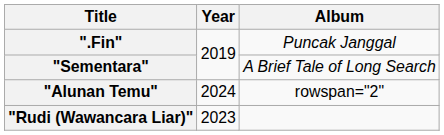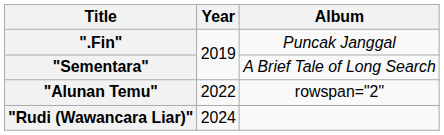"Alunan Temu" | Year: 2024 -> 2022
"Rudi (Wawancara Liar)" | Year: 2023 -> 2024
